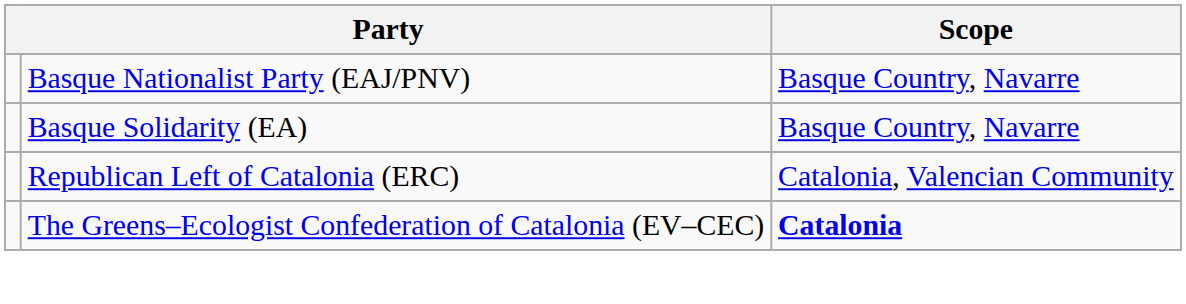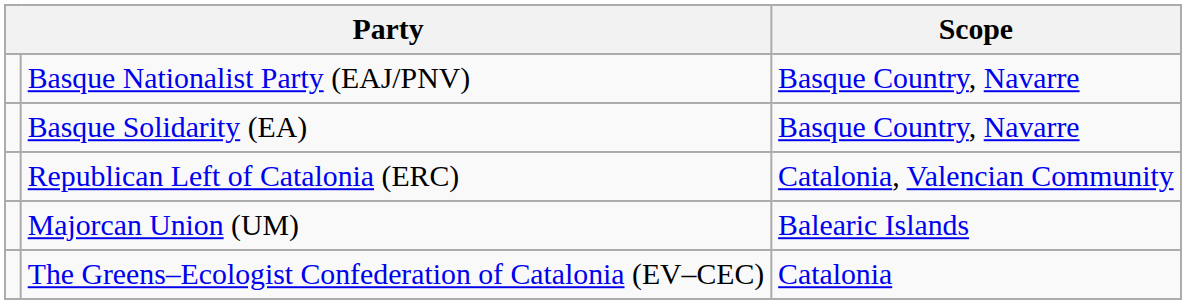+ row: Majorcan Union (UM) | Balearic Islands
The Greens–Ecologist Confederation of Catalonia (EV–CEC) | Scope: bold -> normal
